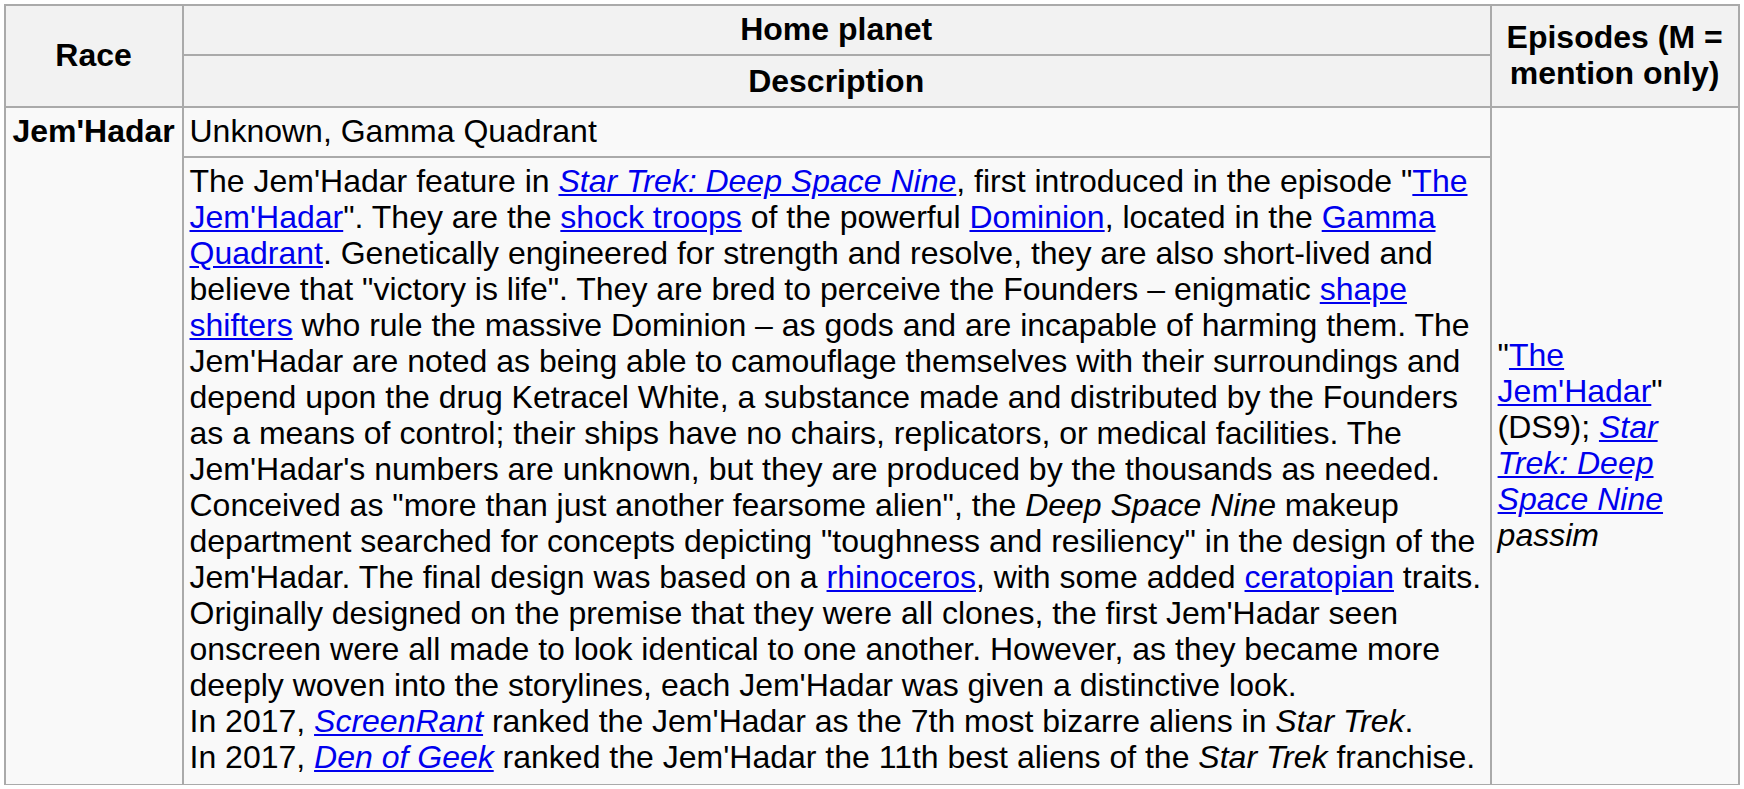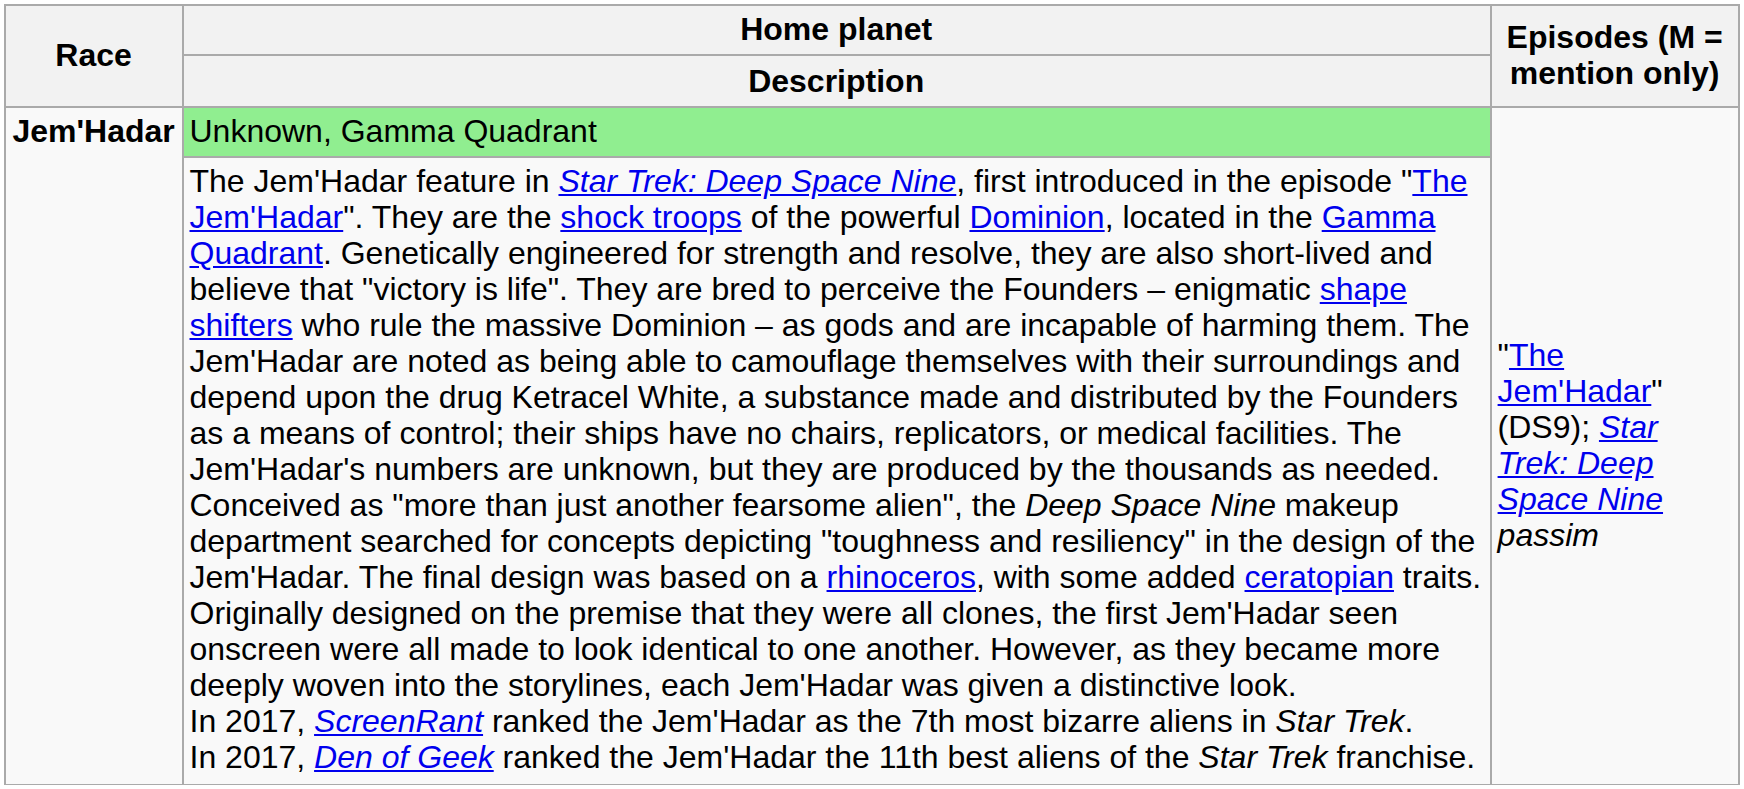Unknown, Gamma Quadrant | Home planet / Description: no background -> lightgreen background
